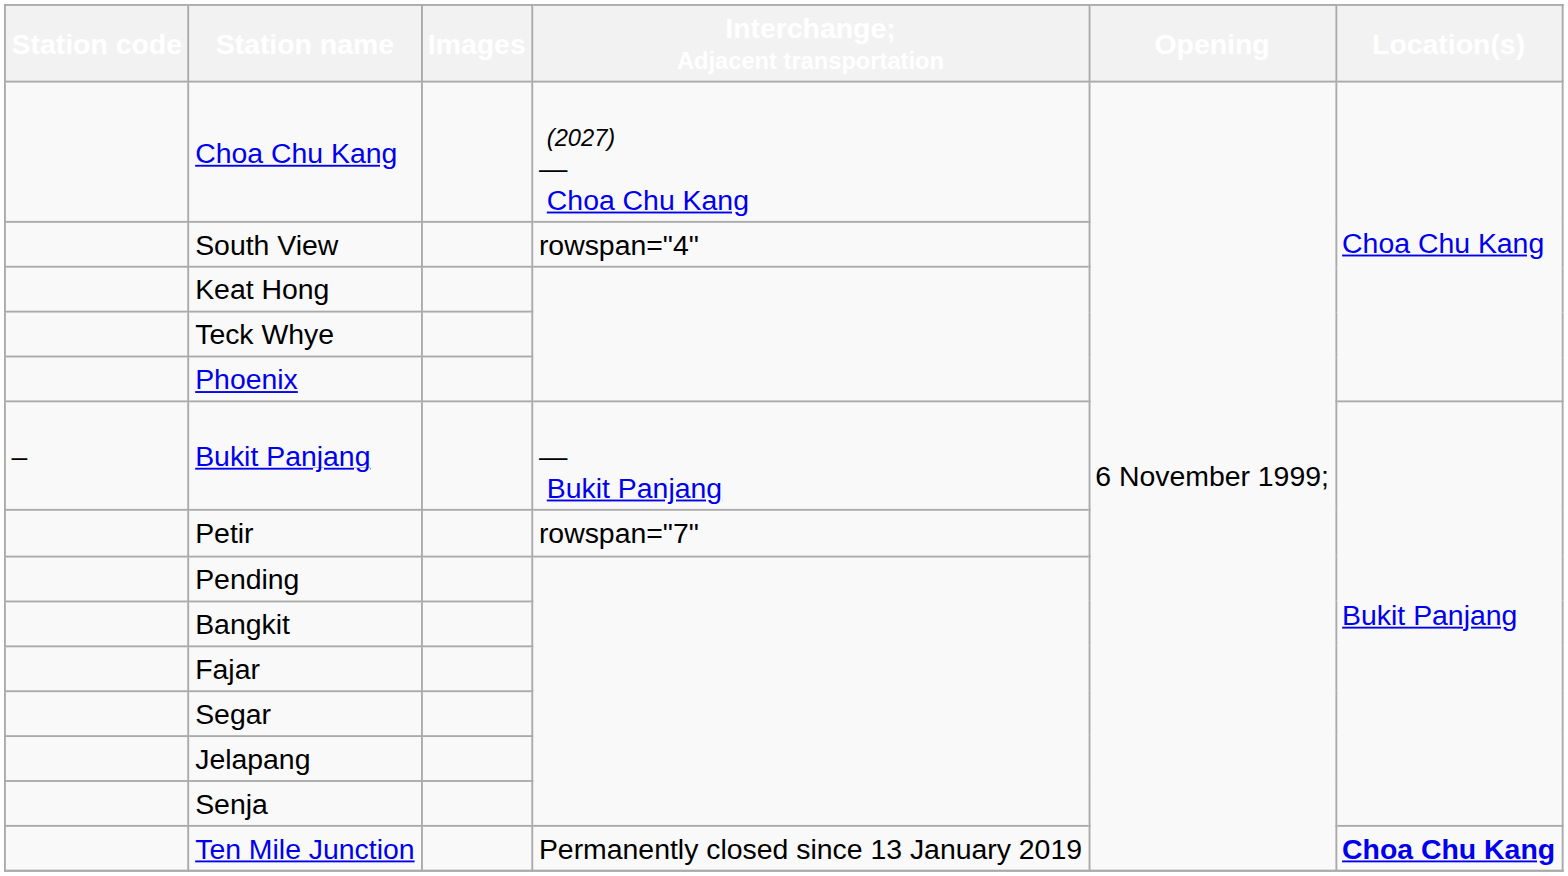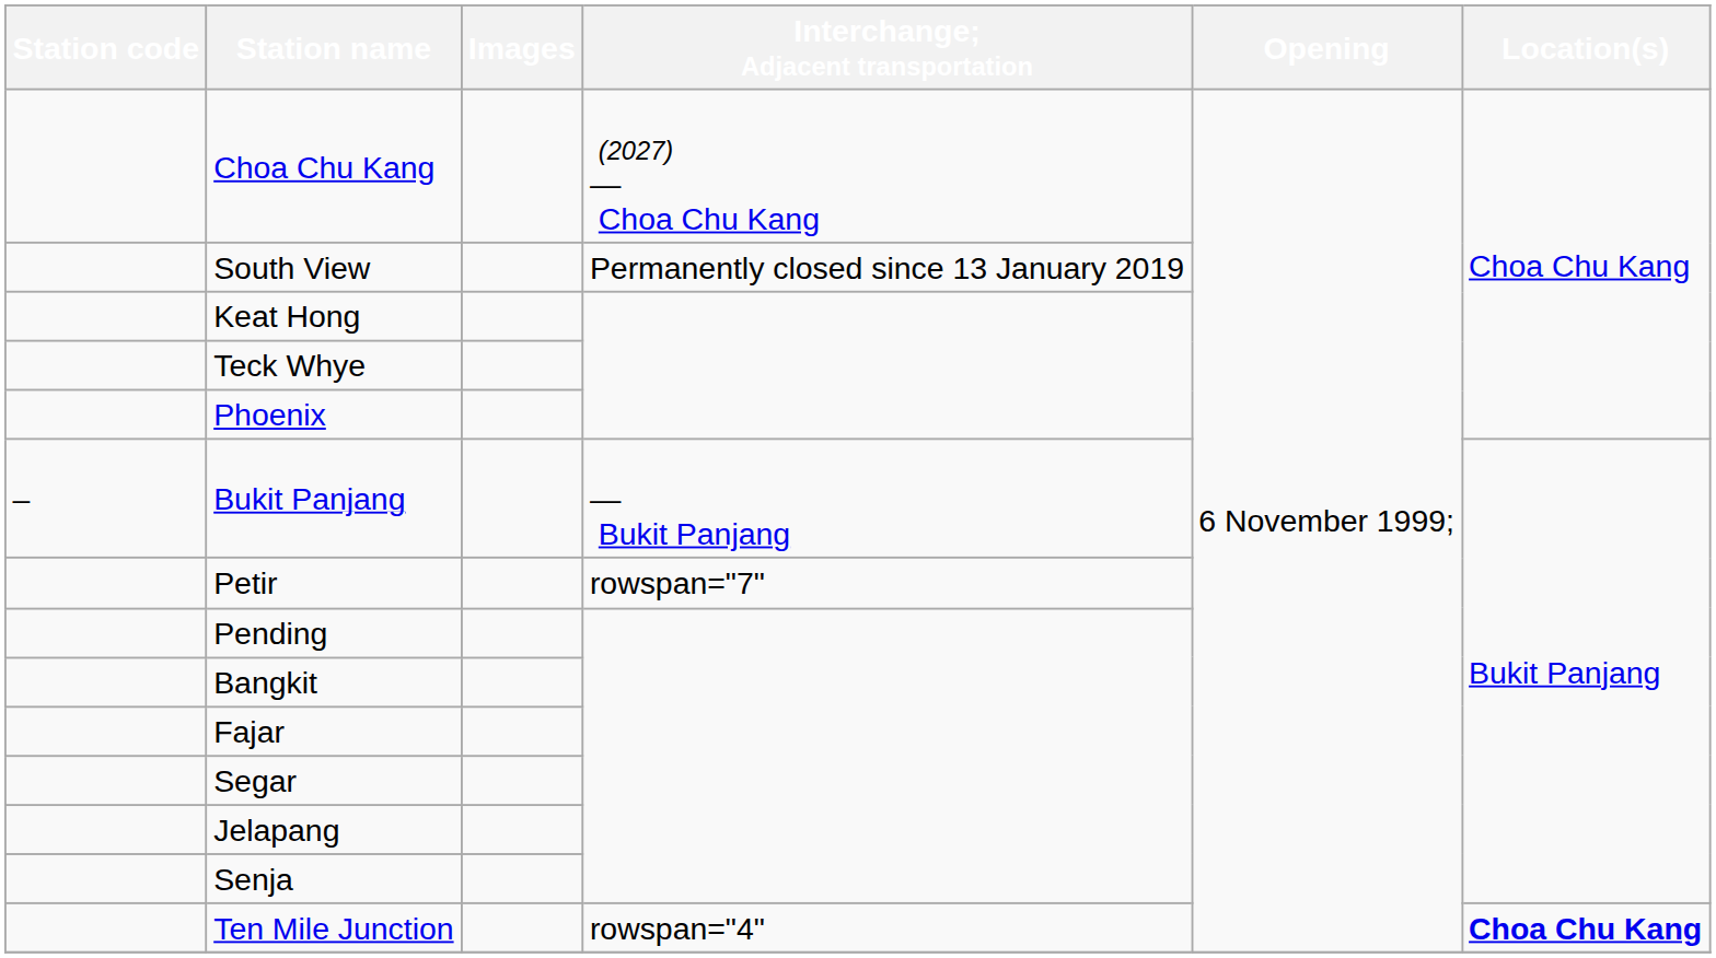South View | Interchange; Adjacent transportation: rowspan="4" -> Permanently closed since 13 January 2019
Ten Mile Junction | Interchange; Adjacent transportation: Permanently closed since 13 January 2019 -> rowspan="4"
